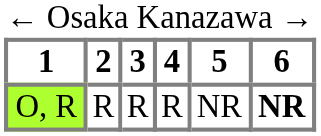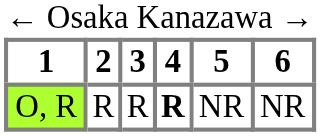O, R | column 4: normal -> bold
O, R | column 6: bold -> normal
